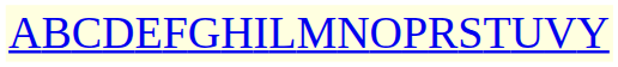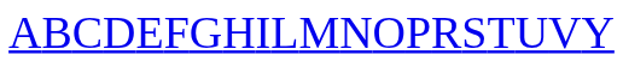row 1 | column 1: lightyellow background -> no background
